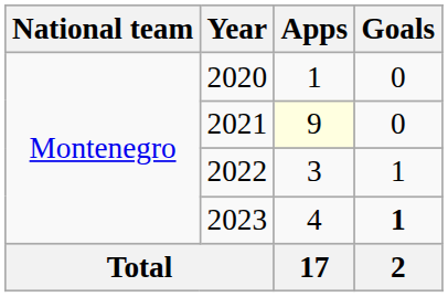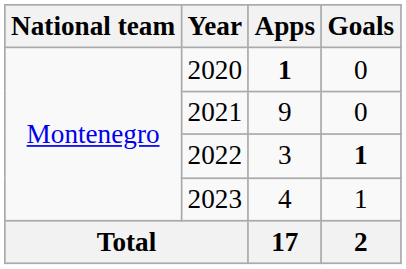2020 | Apps: normal -> bold
2021 | Apps: lightyellow background -> no background
2022 | Goals: normal -> bold
2023 | Goals: bold -> normal
